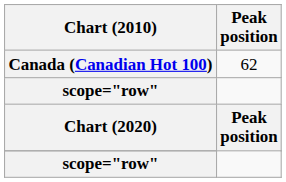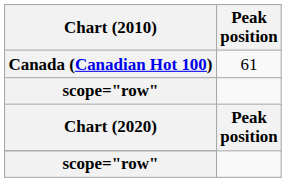Canada (Canadian Hot 100) | Peak position: 62 -> 61
